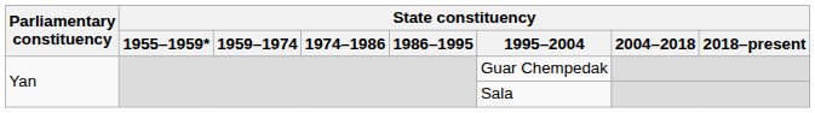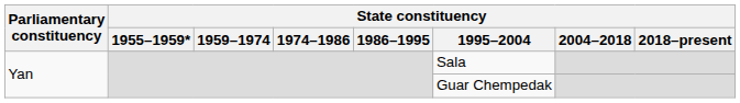row 3 | State constituency / 1995–2004: Guar Chempedak -> Sala
row 4 | State constituency / 1995–2004: Sala -> Guar Chempedak
